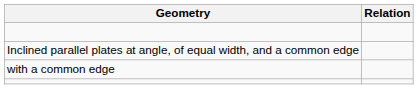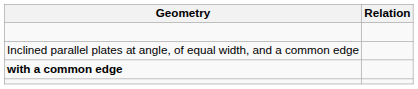row 4 | Geometry: normal -> bold
